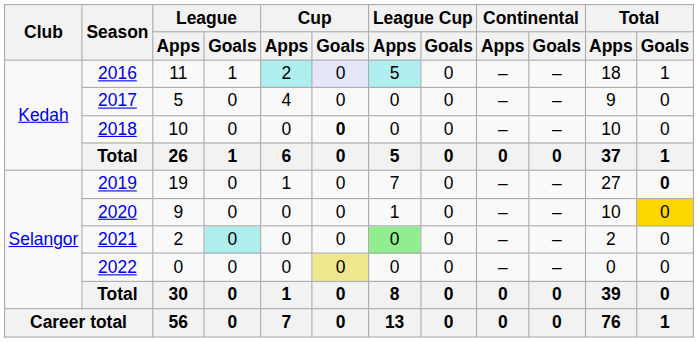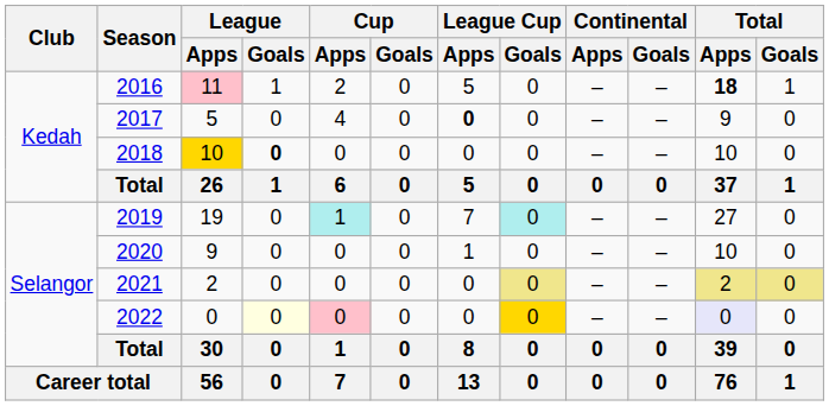2016 | League / Apps: no background -> pink background
2016 | Cup / Apps: paleturquoise background -> no background
2016 | Cup / Goals: lavender background -> no background
2016 | League Cup / Apps: paleturquoise background -> no background
2016 | Total / Apps: normal -> bold
2017 | League Cup / Apps: normal -> bold
2018 | League / Apps: no background -> gold background
2018 | League / Goals: normal -> bold
2018 | Cup / Goals: bold -> normal
2019 | Cup / Apps: no background -> paleturquoise background
2019 | League Cup / Goals: no background -> paleturquoise background
2019 | Total / Goals: bold -> normal
2020 | Total / Goals: gold background -> no background
2021 | League / Goals: paleturquoise background -> no background
2021 | League Cup / Apps: lightgreen background -> no background
2021 | League Cup / Goals: no background -> khaki background
2021 | Total / Apps: no background -> khaki background
2021 | Total / Goals: no background -> khaki background
2022 | League / Goals: no background -> lightyellow background
2022 | Cup / Apps: no background -> pink background
2022 | Cup / Goals: khaki background -> no background
2022 | League Cup / Goals: no background -> gold background
2022 | Total / Apps: no background -> lavender background
